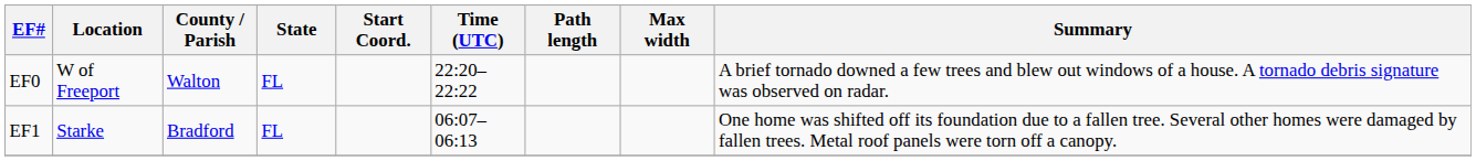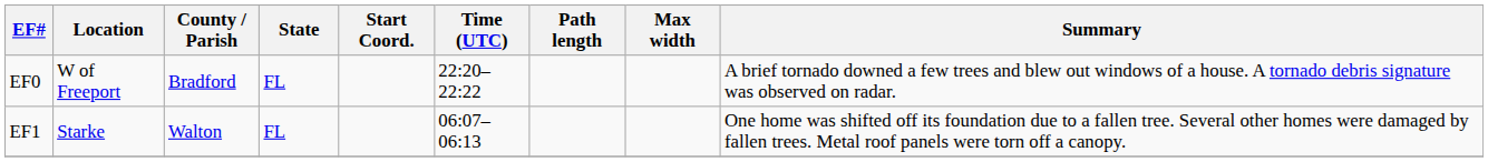EF0 | County / Parish: Walton -> Bradford
EF1 | County / Parish: Bradford -> Walton
